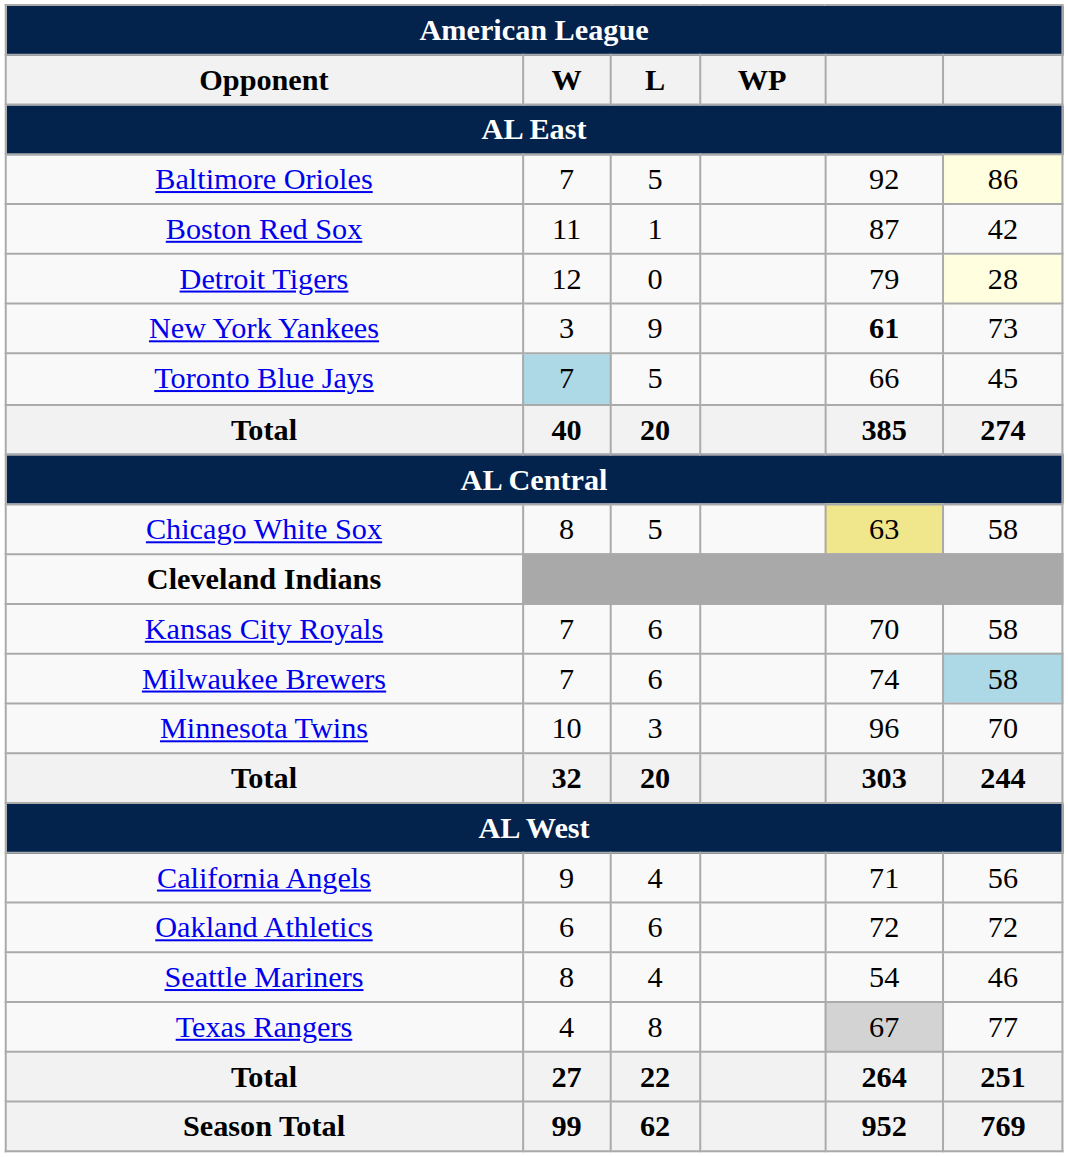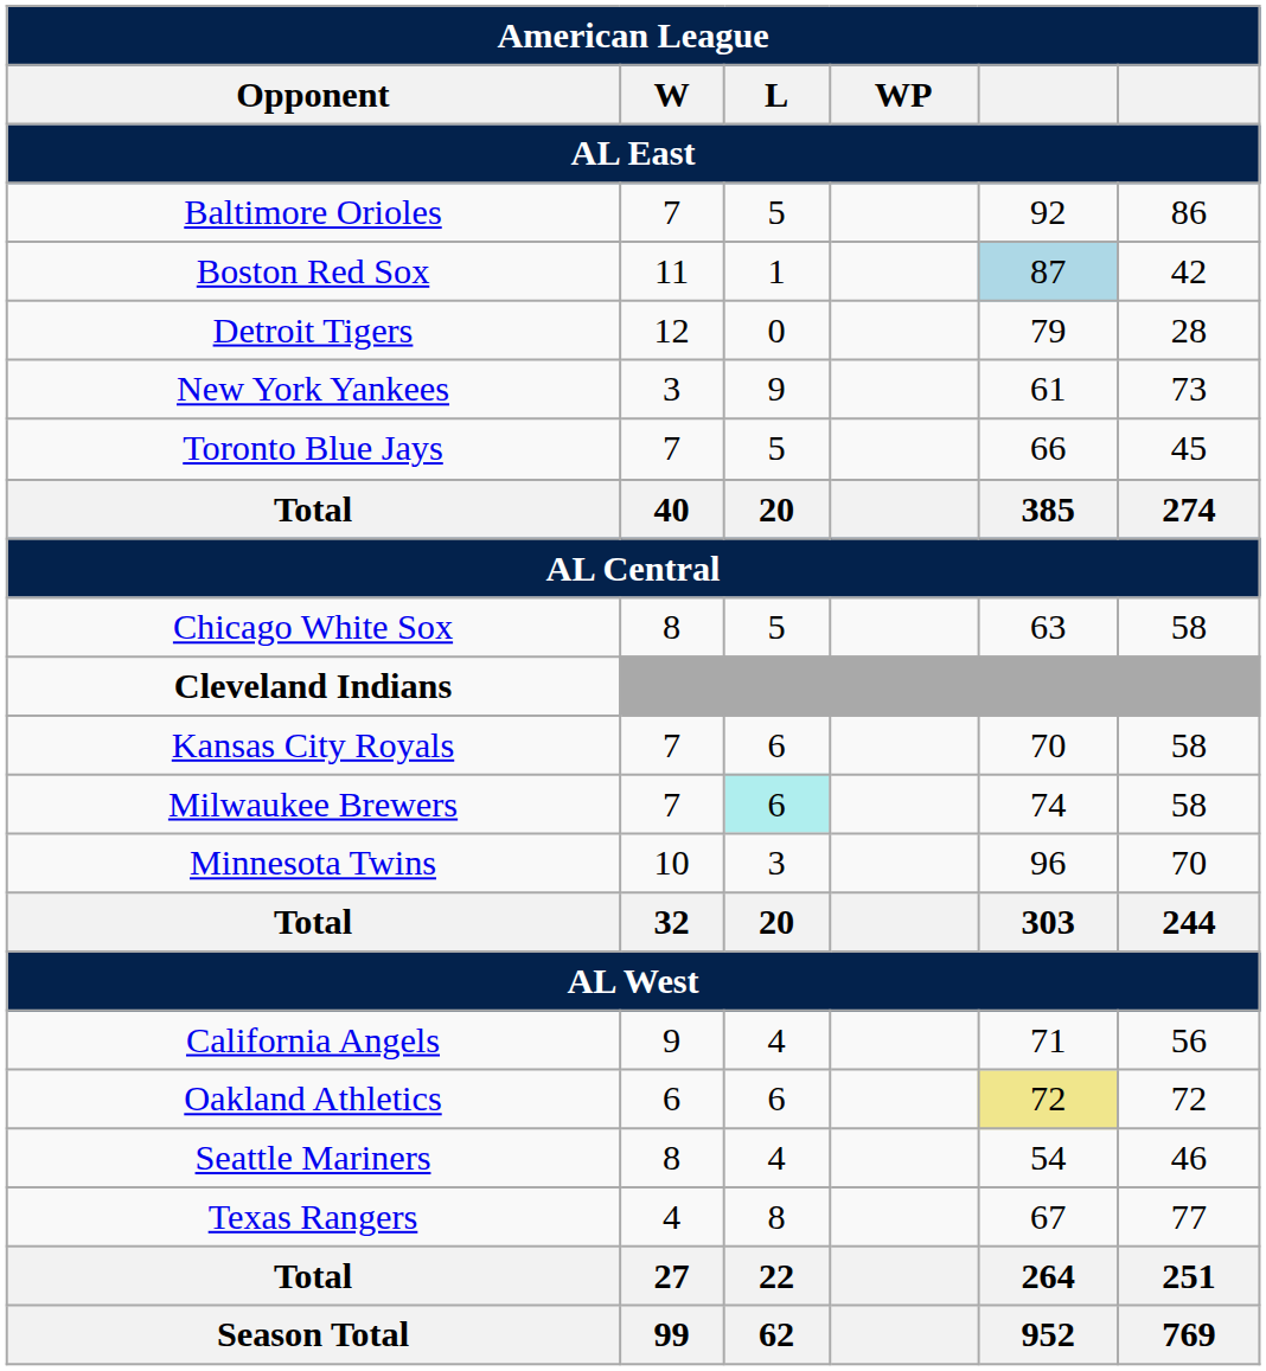Baltimore Orioles | column 6: lightyellow background -> no background
Boston Red Sox | column 5: no background -> lightblue background
Detroit Tigers | column 6: lightyellow background -> no background
New York Yankees | column 5: bold -> normal
Toronto Blue Jays | W: lightblue background -> no background
Chicago White Sox | column 5: khaki background -> no background
Milwaukee Brewers | L: no background -> paleturquoise background
Milwaukee Brewers | column 6: lightblue background -> no background
Oakland Athletics | column 5: no background -> khaki background
Texas Rangers | column 5: lightgrey background -> no background
